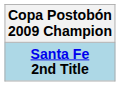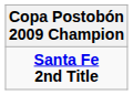row 2 | column 1: lightblue background -> no background
